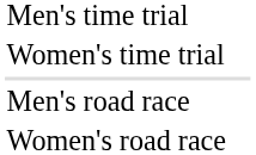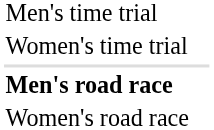Men's road race | column 1: normal -> bold
